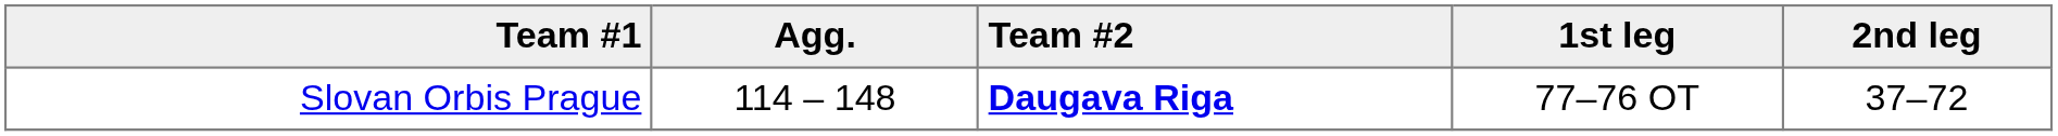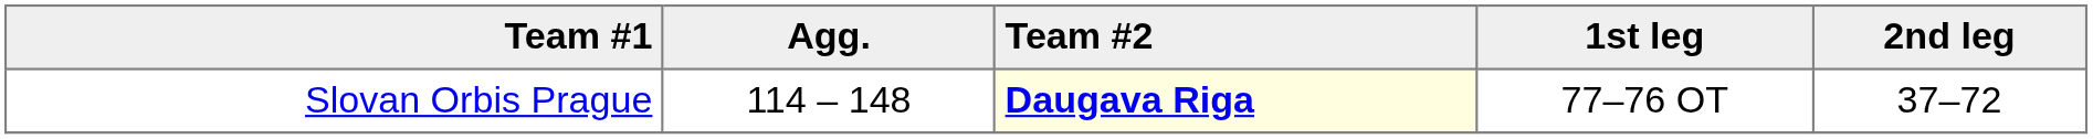Slovan Orbis Prague | Team #2: no background -> lightyellow background
